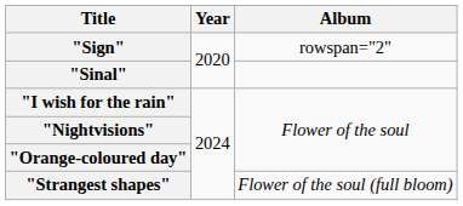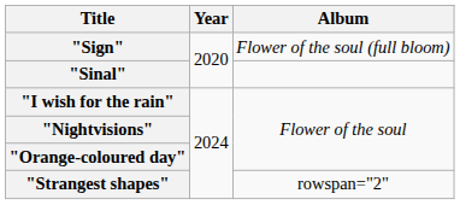"Sign" | Album: rowspan="2" -> Flower of the soul (full bloom)
"Strangest shapes" | Album: Flower of the soul (full bloom) -> rowspan="2"
